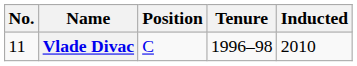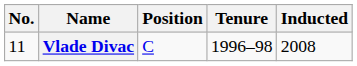Vlade Divac | Inducted: 2010 -> 2008
